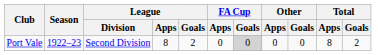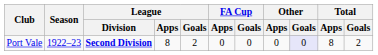Port Vale | League / Division: normal -> bold
Port Vale | FA Cup / Goals: lightgrey background -> no background
Port Vale | Other / Goals: no background -> lavender background
